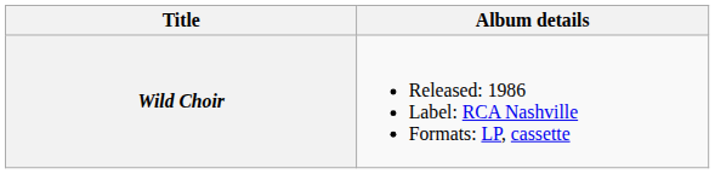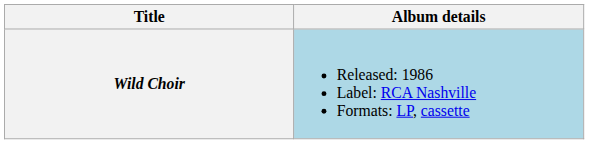Wild Choir | Album details: no background -> lightblue background
